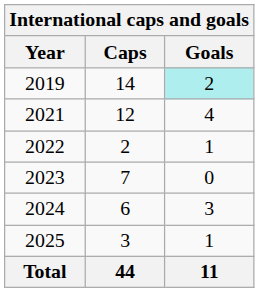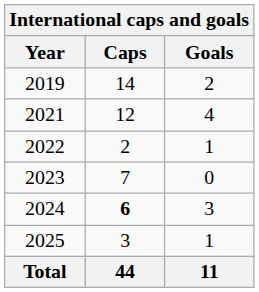2019 | Goals: paleturquoise background -> no background
2024 | Caps: normal -> bold
